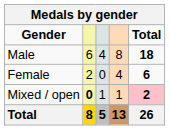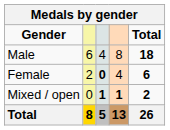Female | column 3: normal -> bold
Mixed / open | column 2: bold -> normal
Mixed / open | column 3: normal -> bold
Mixed / open | column 4: normal -> bold
Mixed / open | Total: pink background -> no background
